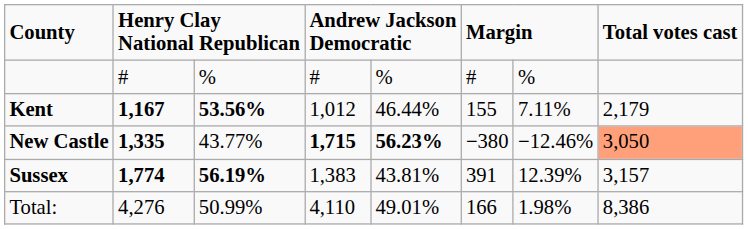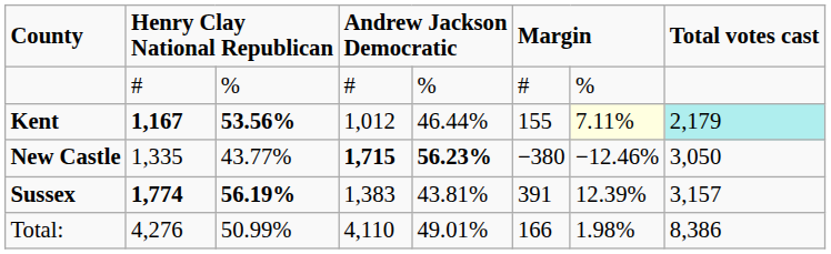Kent | column 7: no background -> lightyellow background
Kent | column 8: no background -> paleturquoise background
New Castle | column 2: bold -> normal
New Castle | column 8: lightsalmon background -> no background
